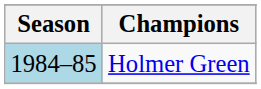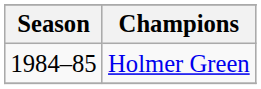Holmer Green | Season: lightblue background -> no background
